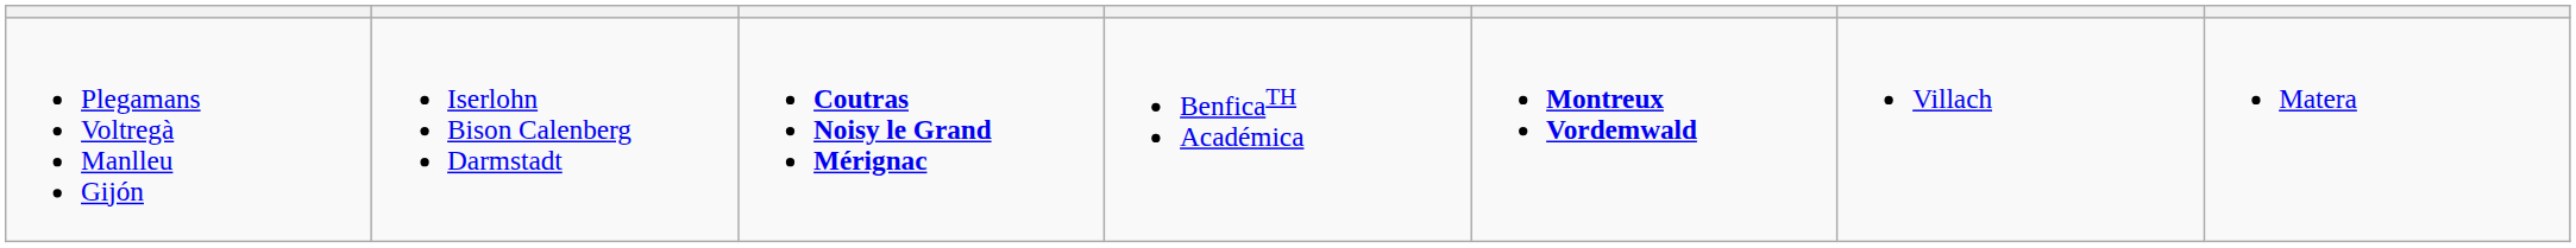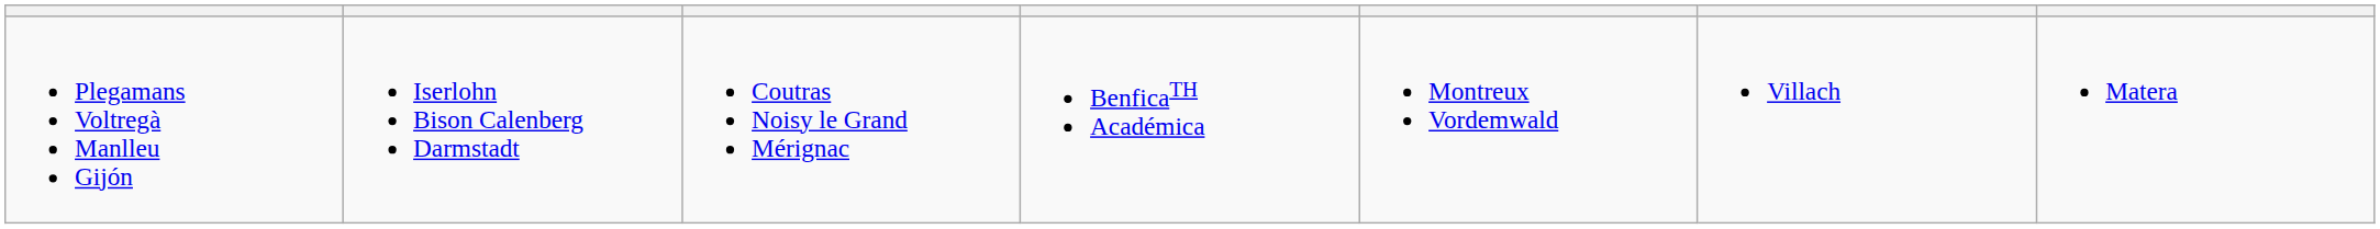Plegamans Voltregà Manlleu Gijón | column 3: bold -> normal
Plegamans Voltregà Manlleu Gijón | column 5: bold -> normal
